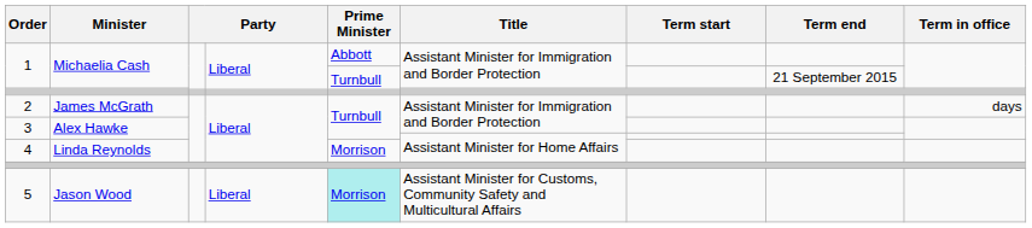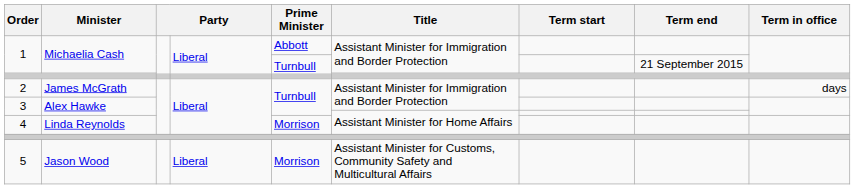5 | Prime Minister: paleturquoise background -> no background
